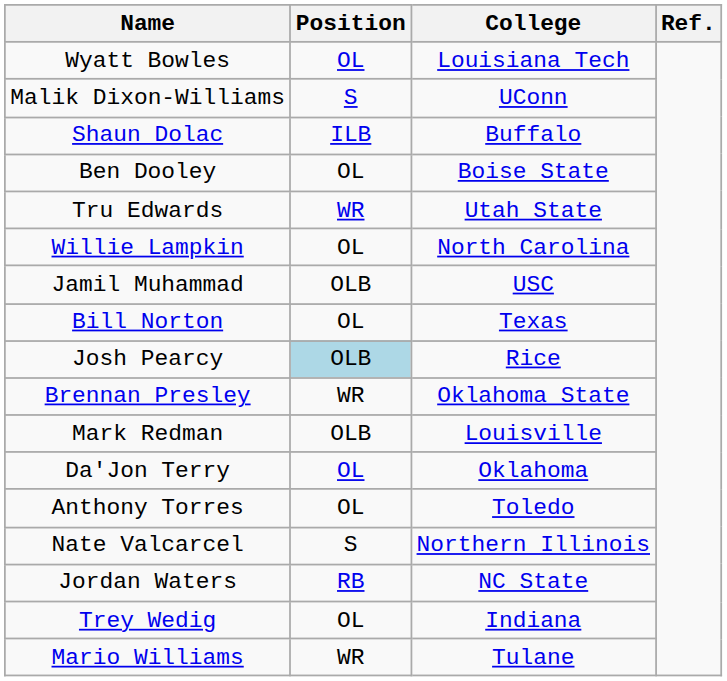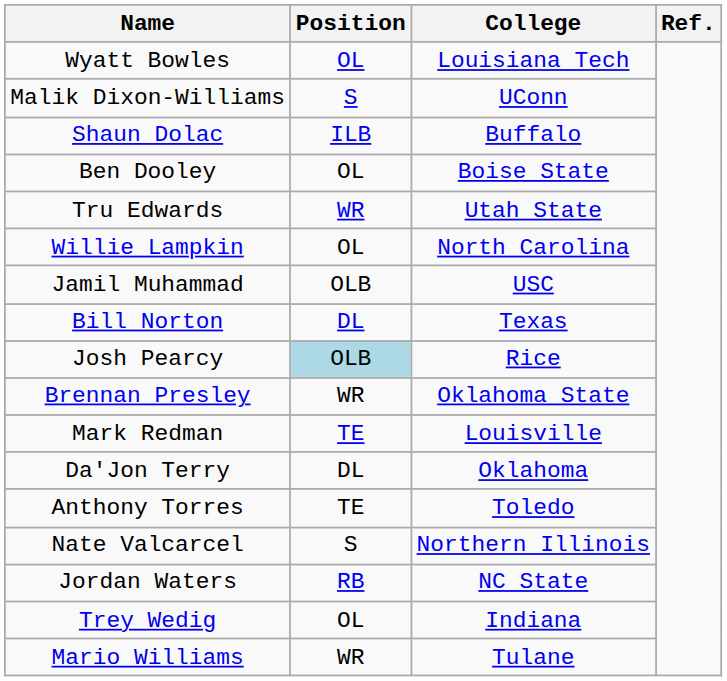Bill Norton | Position: OL -> DL
Mark Redman | Position: OLB -> TE
Da'Jon Terry | Position: OL -> DL
Anthony Torres | Position: OL -> TE
